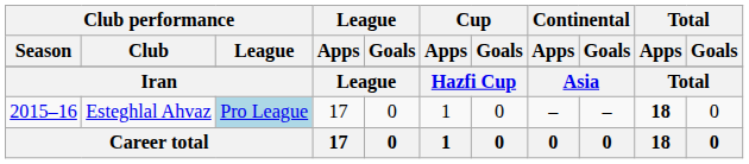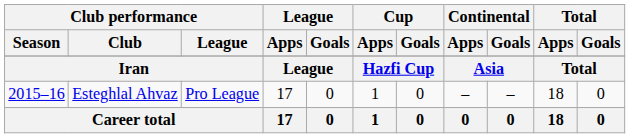Esteghlal Ahvaz | Club performance / League: lightblue background -> no background
Esteghlal Ahvaz | Total / Apps: bold -> normal
